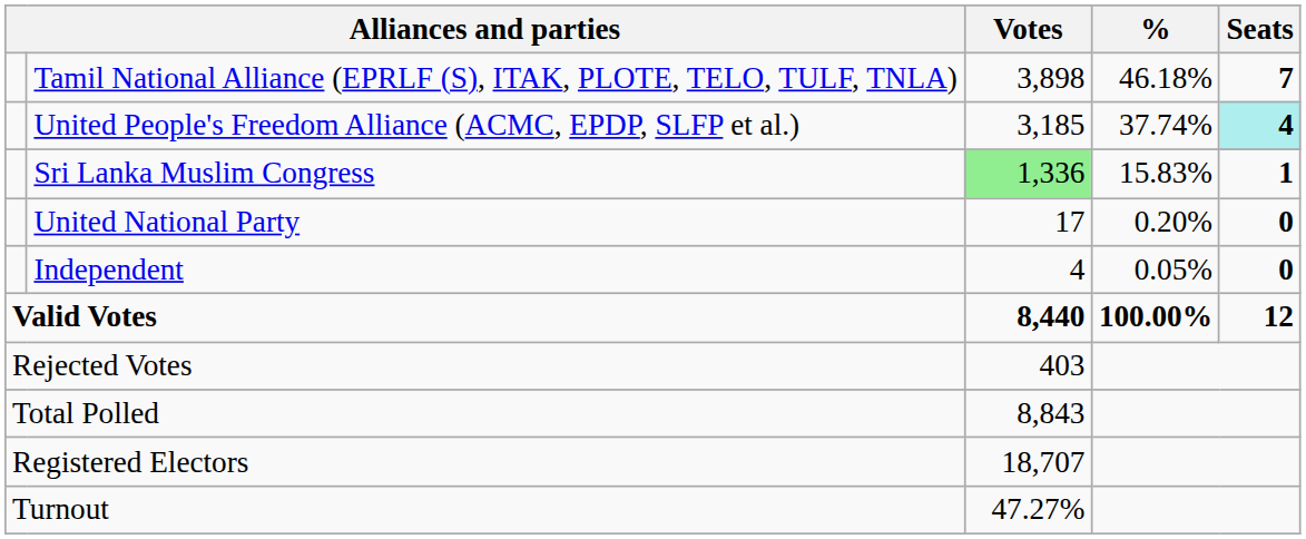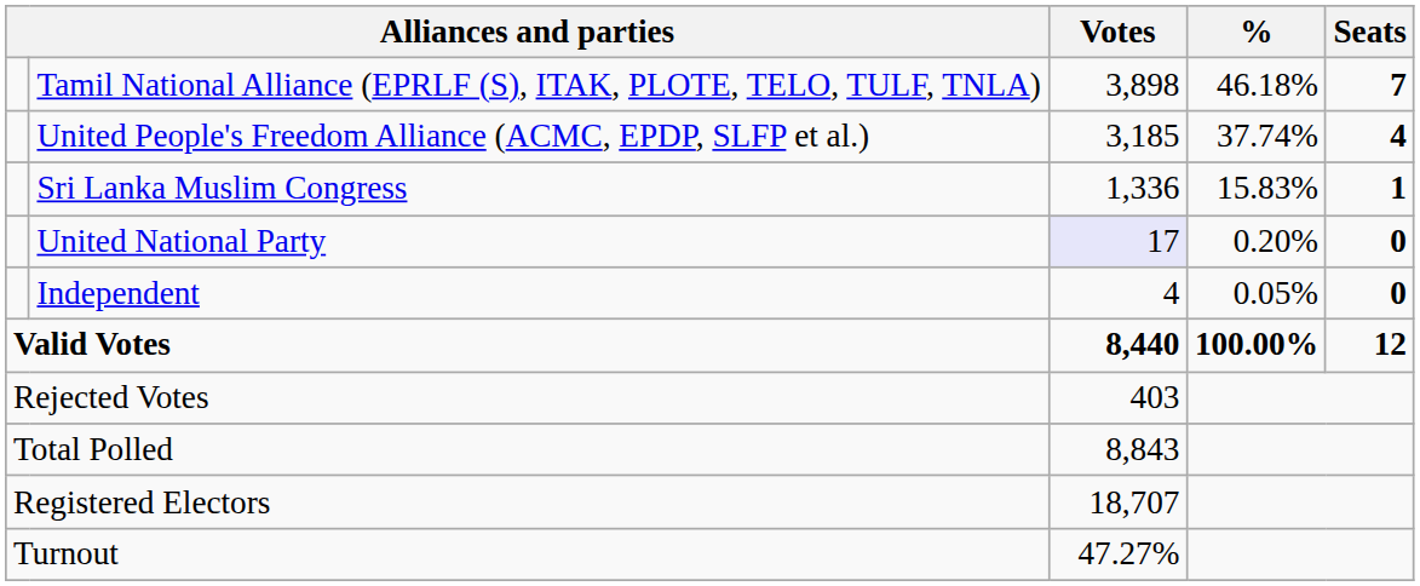United People's Freedom Alliance (ACMC, EPDP, SLFP et al.) | Seats: paleturquoise background -> no background
Sri Lanka Muslim Congress | Votes: lightgreen background -> no background
United National Party | Votes: no background -> lavender background
